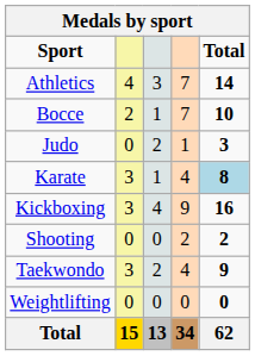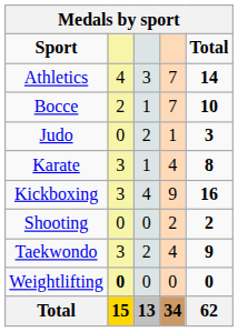Karate | Total: lightblue background -> no background
Weightlifting | column 2: normal -> bold
